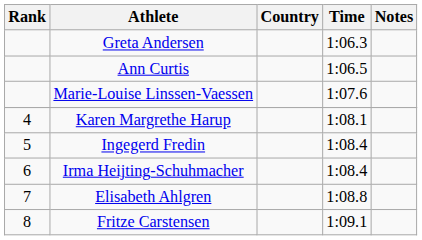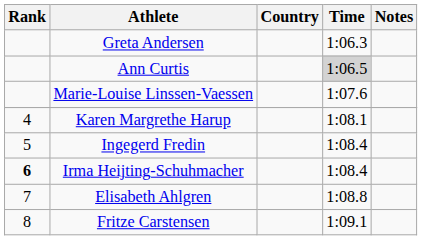Ann Curtis | Time: no background -> lightgrey background
Irma Heijting-Schuhmacher | Rank: normal -> bold
